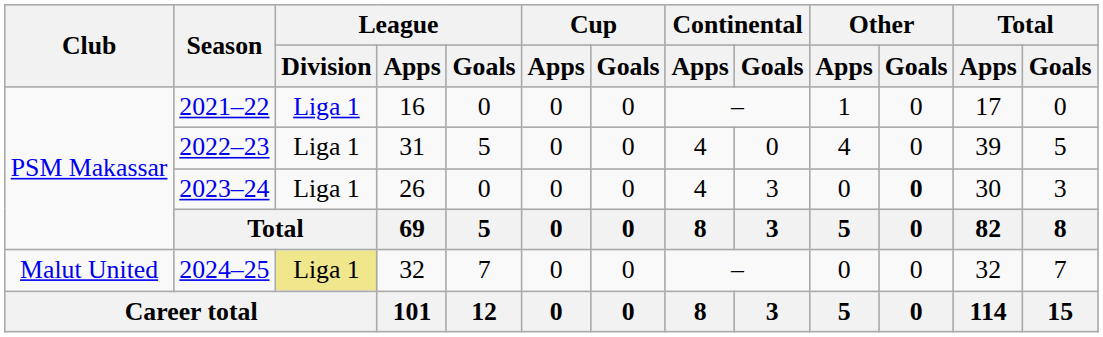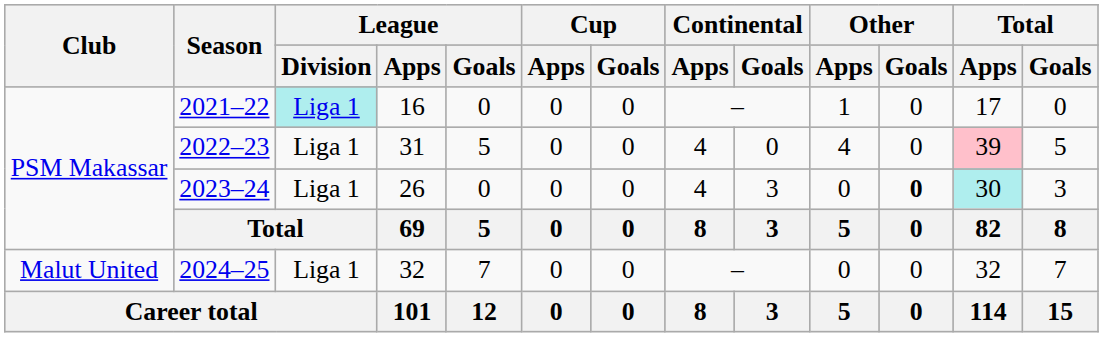2021–22 | League / Division: no background -> paleturquoise background
2022–23 | Total / Apps: no background -> pink background
2023–24 | Total / Apps: no background -> paleturquoise background
2024–25 | League / Division: khaki background -> no background
